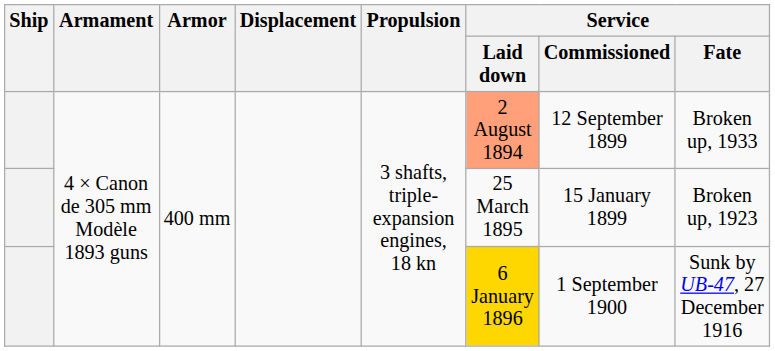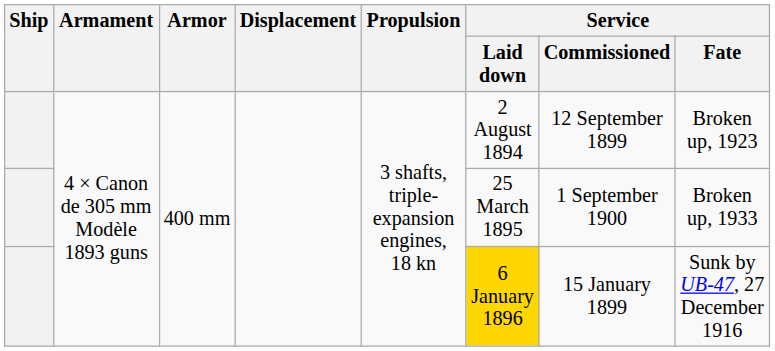row 3 | Service / Laid down: lightsalmon background -> no background
row 3 | Service / Fate: Broken up, 1933 -> Broken up, 1923
row 4 | Service / Commissioned: 15 January 1899 -> 1 September 1900
row 4 | Service / Fate: Broken up, 1923 -> Broken up, 1933
row 5 | Service / Commissioned: 1 September 1900 -> 15 January 1899
